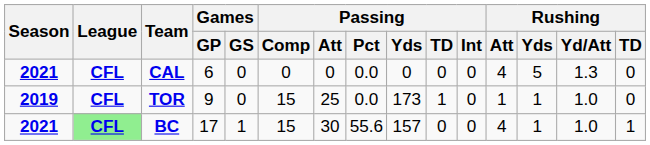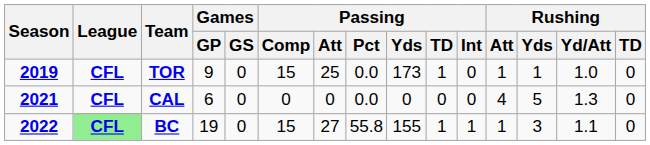rows swapped: TOR <-> CAL
BC | Season: 2021 -> 2022
BC | Games / GP: 17 -> 19
BC | Games / GS: 1 -> 0
BC | Passing / Att: 30 -> 27
BC | Passing / Pct: 55.6 -> 55.8
BC | Passing / Yds: 157 -> 155
BC | Passing / TD: 0 -> 1
BC | Passing / Int: 0 -> 1
BC | Rushing / Att: 4 -> 1
BC | Rushing / Yds: 1 -> 3
BC | Rushing / Yd/Att: 1.0 -> 1.1
BC | Rushing / TD: 1 -> 0
